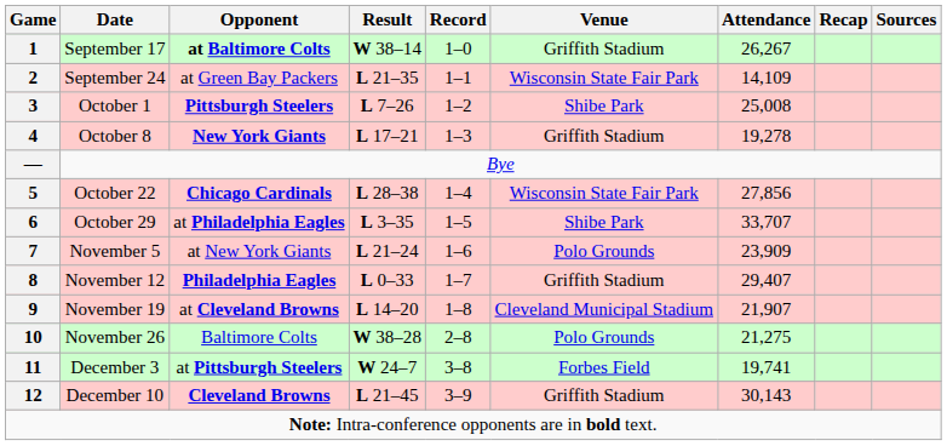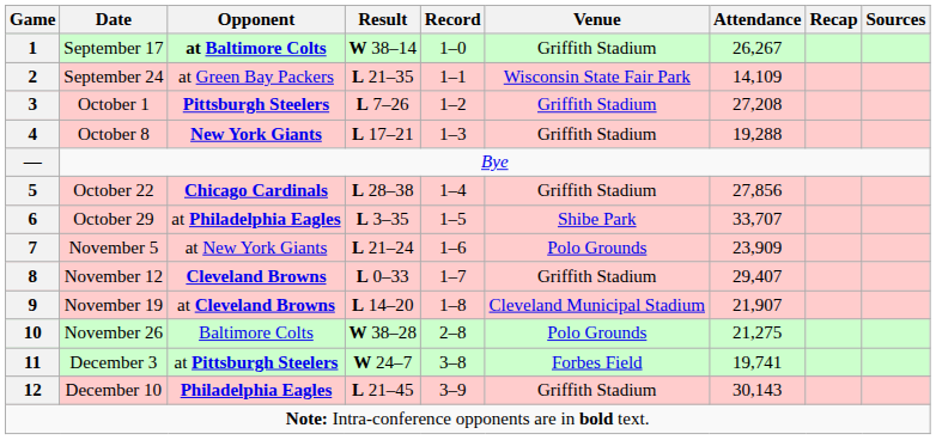3 | Venue: Shibe Park -> Griffith Stadium
3 | Attendance: 25,008 -> 27,208
4 | Attendance: 19,278 -> 19,288
5 | Venue: Wisconsin State Fair Park -> Griffith Stadium
8 | Opponent: Philadelphia Eagles -> Cleveland Browns
12 | Opponent: Cleveland Browns -> Philadelphia Eagles
